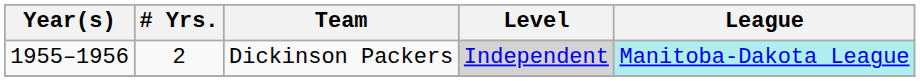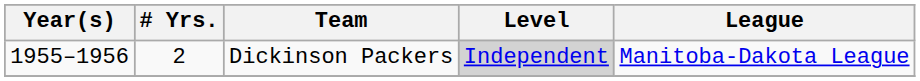Dickinson Packers | League: paleturquoise background -> no background
